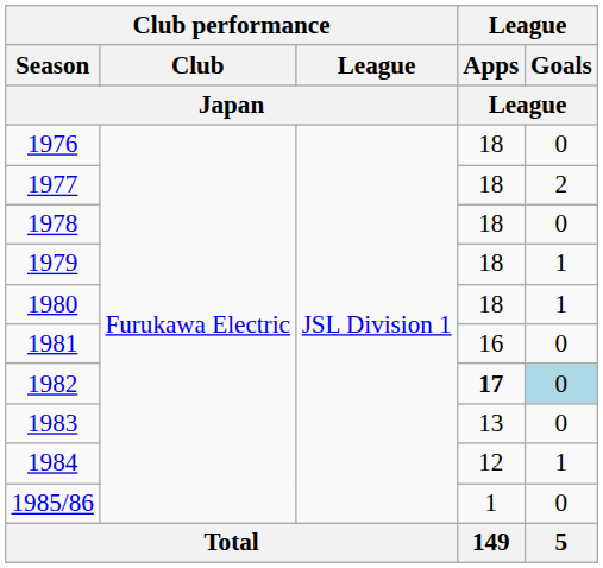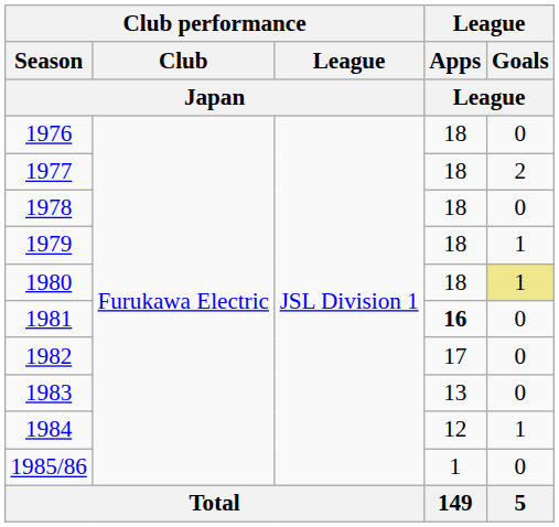1980 | League / Goals / League: no background -> khaki background
1981 | League / Apps / League: normal -> bold
1982 | League / Apps / League: bold -> normal
1982 | League / Goals / League: lightblue background -> no background
